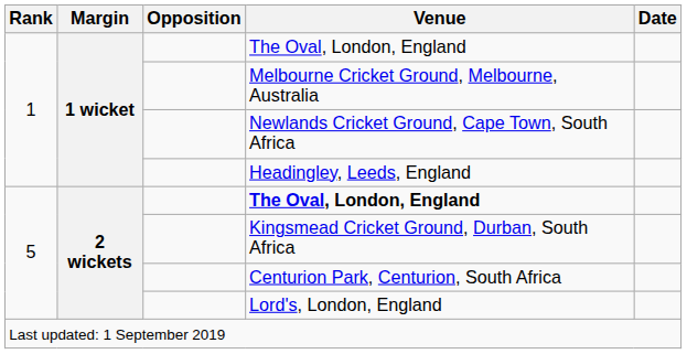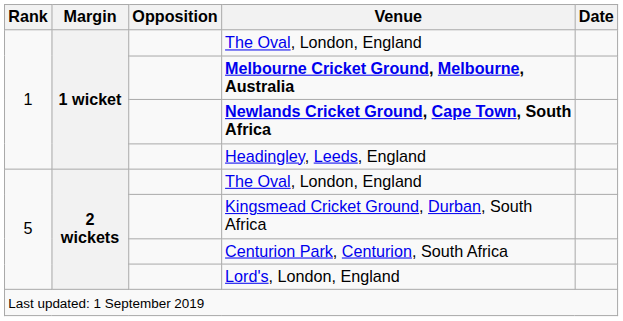Melbourne Cricket Ground, Melbourne, Australia | Venue: normal -> bold
Newlands Cricket Ground, Cape Town, South Africa | Venue: normal -> bold
5 / The Oval, London, England | Venue: bold -> normal
